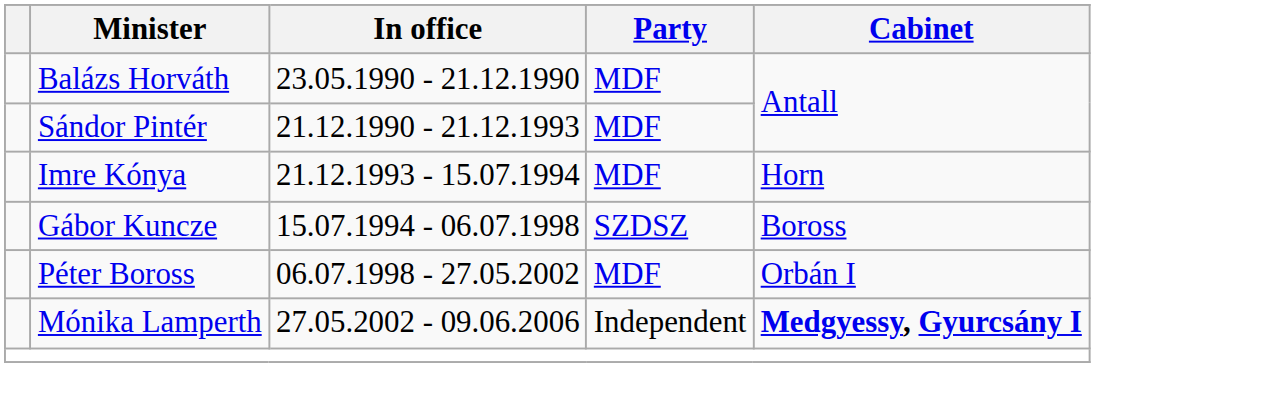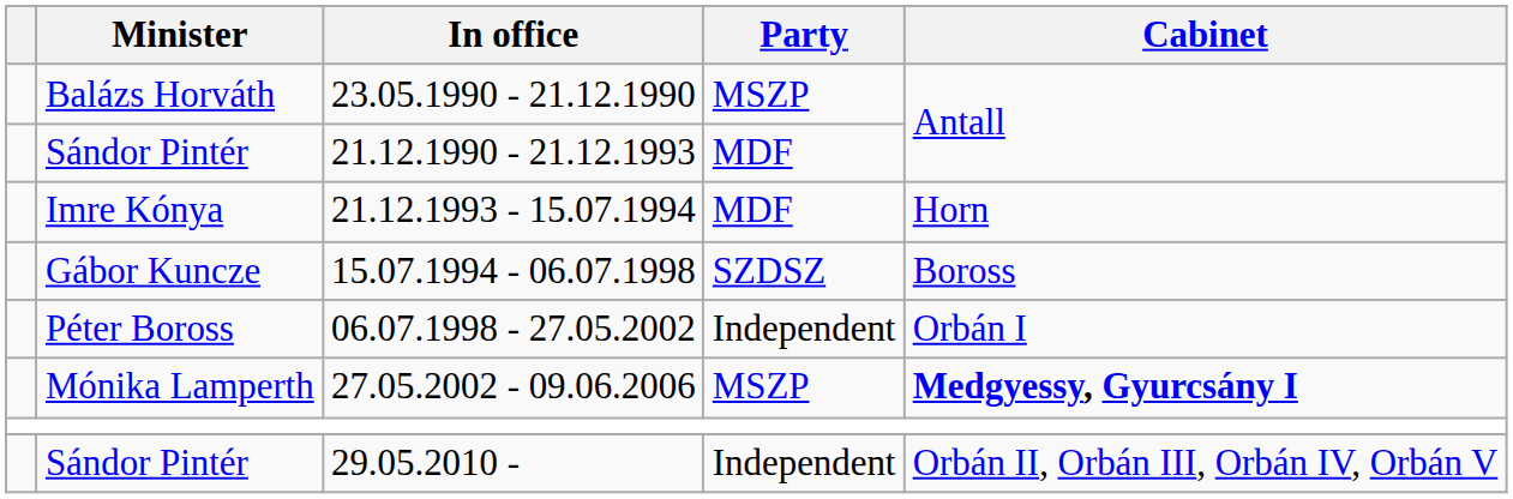23.05.1990 - 21.12.1990 | Party: MDF -> MSZP
06.07.1998 - 27.05.2002 | Party: MDF -> Independent
27.05.2002 - 09.06.2006 | Party: Independent -> MSZP
+ row: Sándor Pintér | 29.05.2010 - | Independent | Orbán II, Orbán III, Orbán IV, Orbán V
